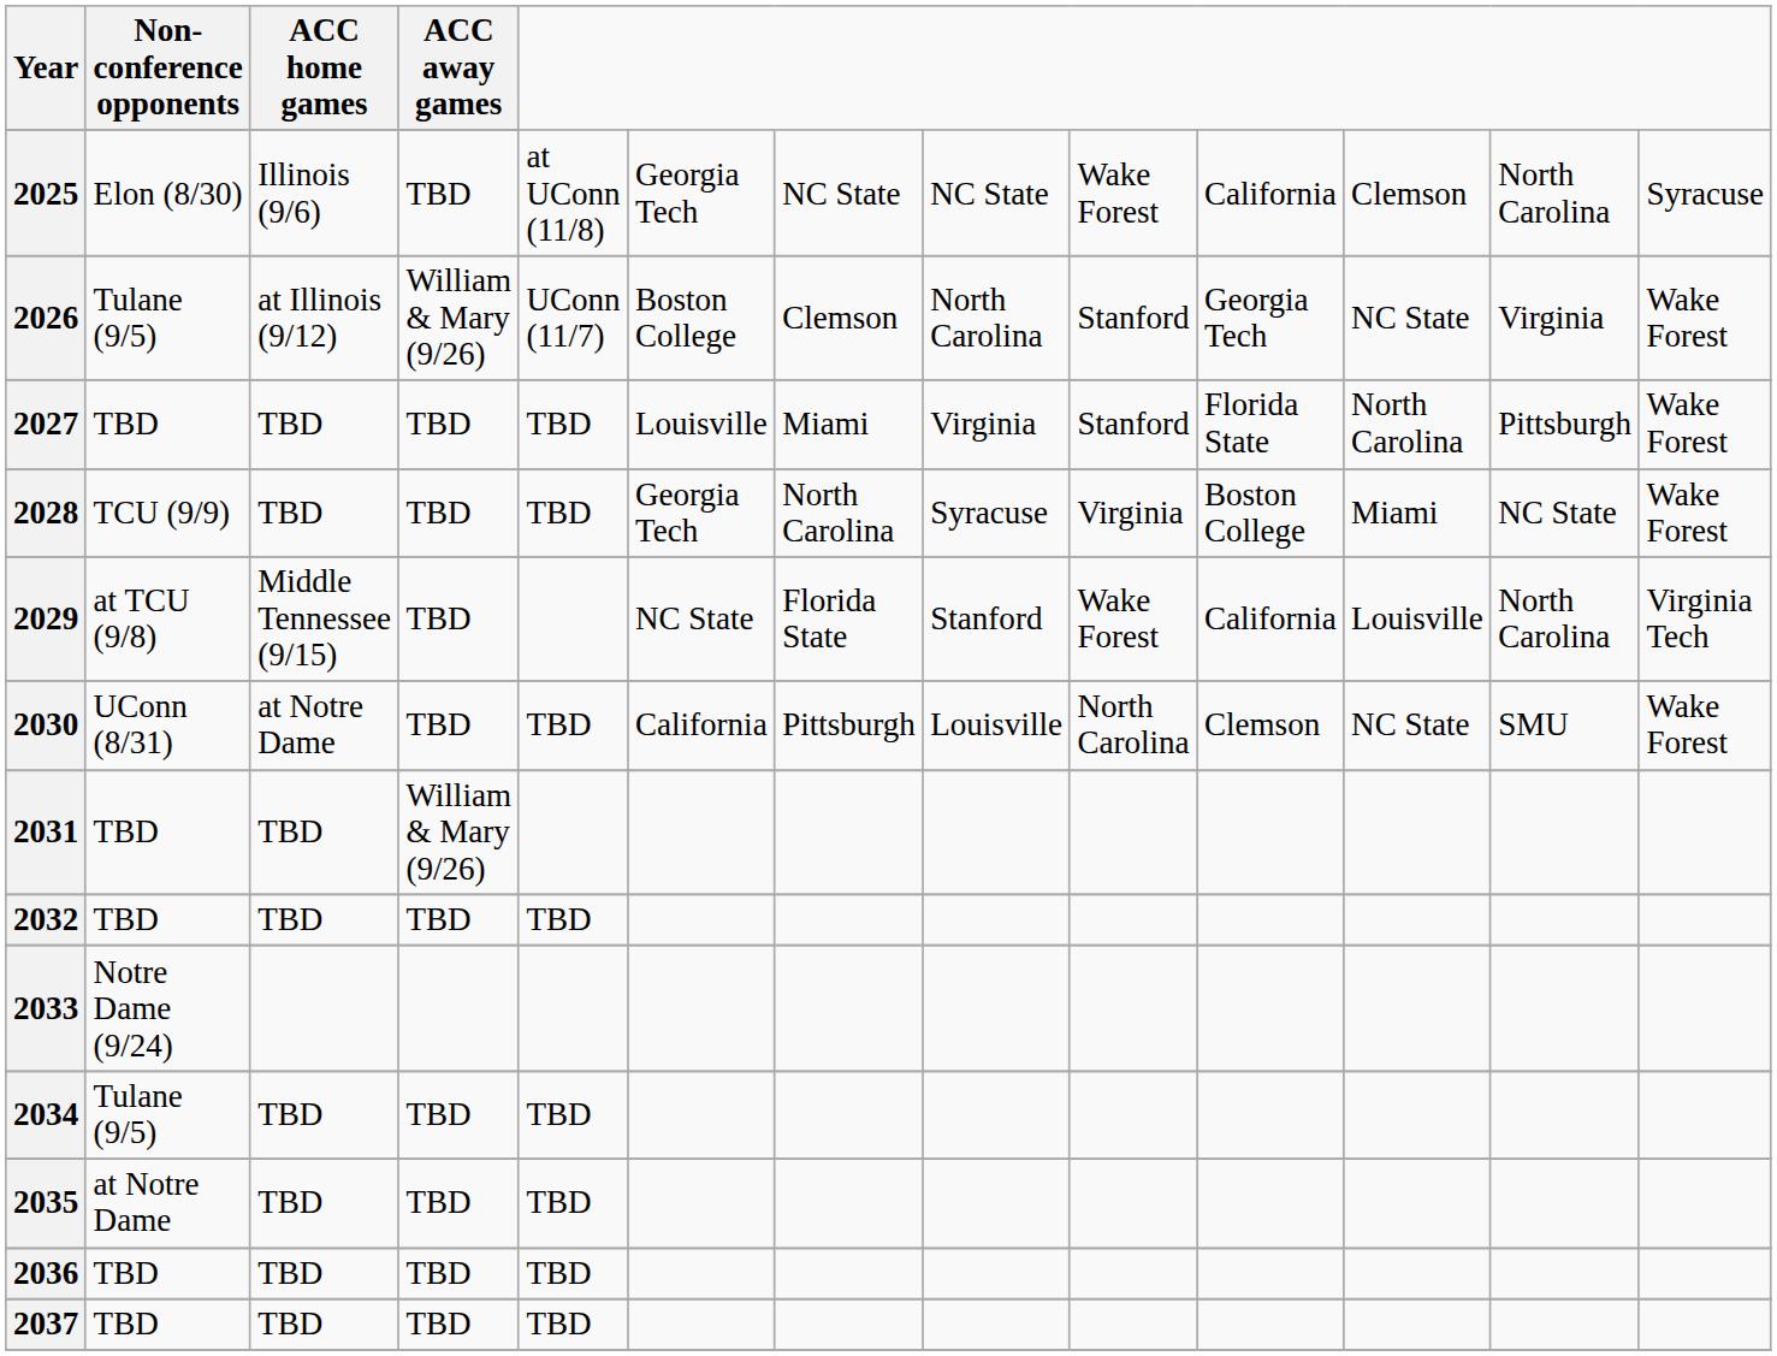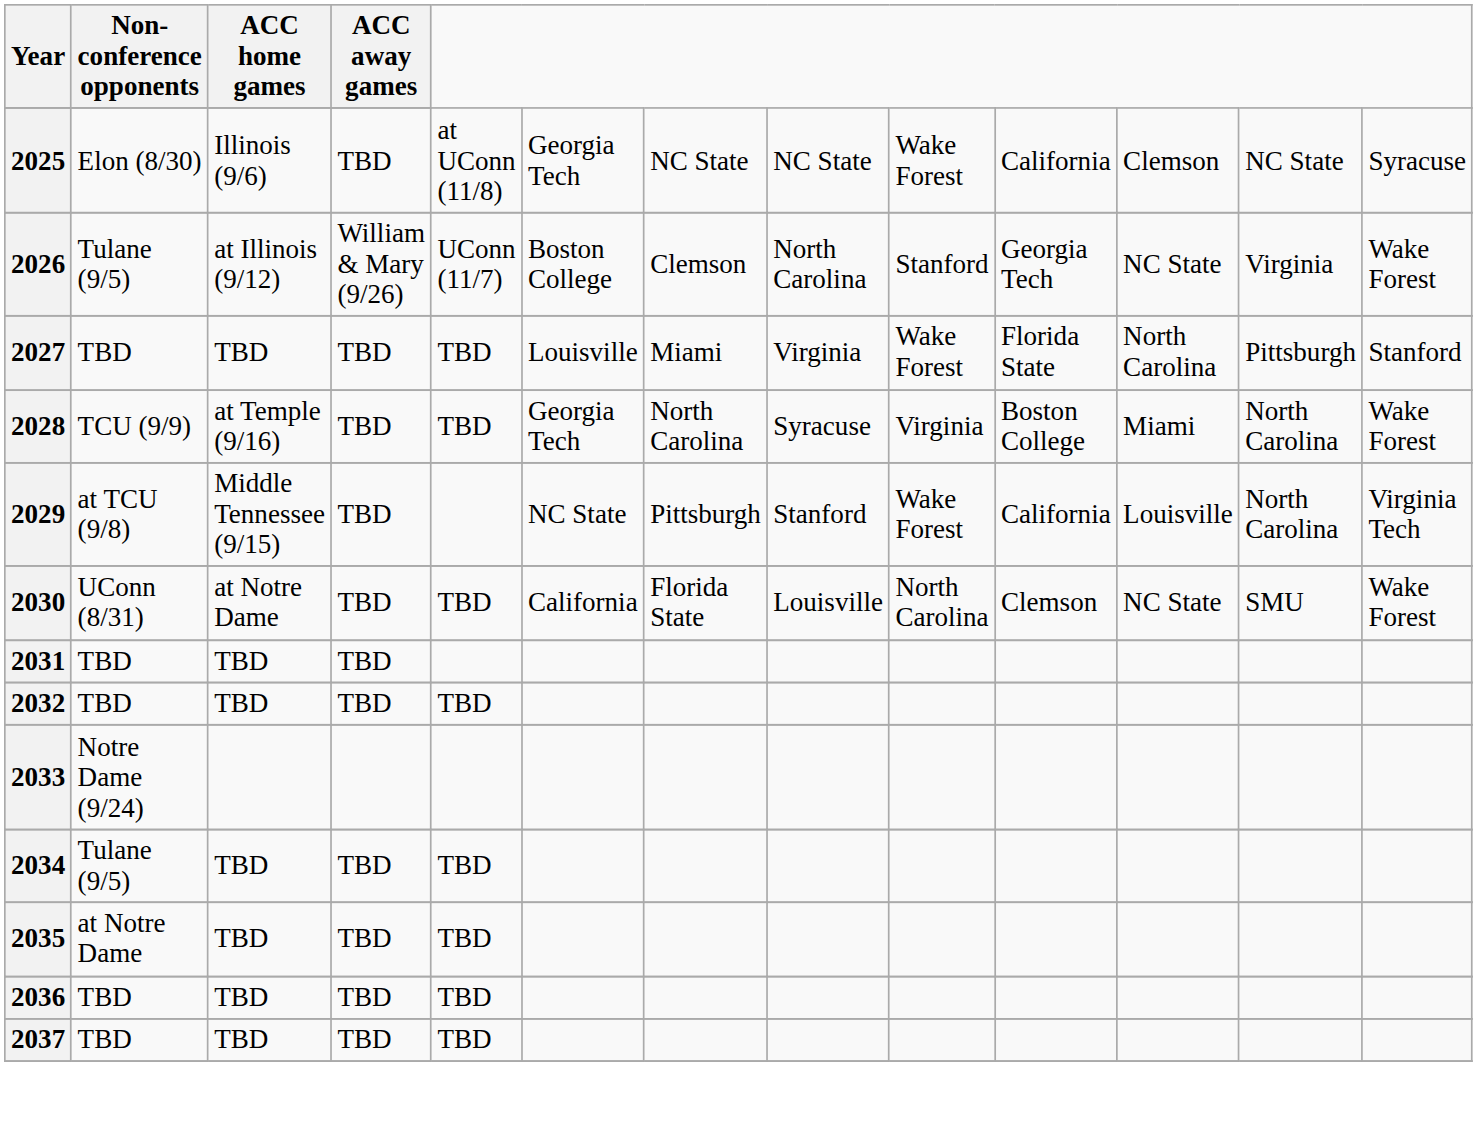2025 | column 12: North Carolina -> NC State
2027 | column 9: Stanford -> Wake Forest
2027 | column 13: Wake Forest -> Stanford
2028 | ACC home games: TBD -> at Temple (9/16)
2028 | column 12: NC State -> North Carolina
2029 | column 7: Florida State -> Pittsburgh
2030 | column 7: Pittsburgh -> Florida State
2031 | ACC away games: William & Mary (9/26) -> TBD
